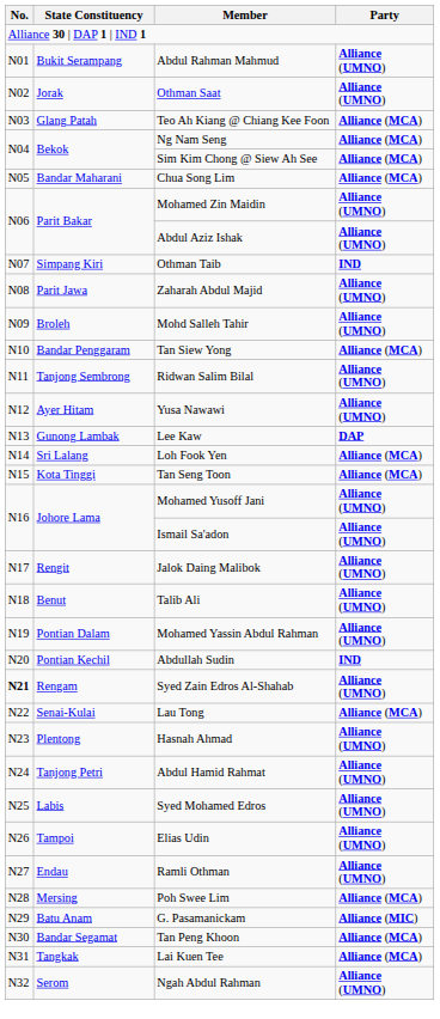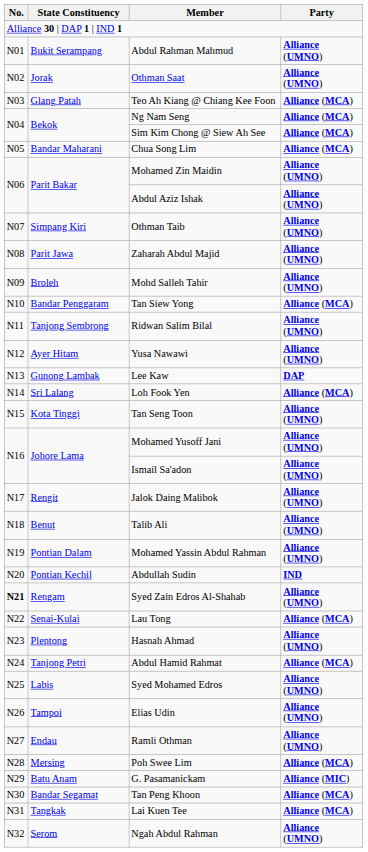Othman Taib | Party: IND -> Alliance (UMNO)
Tan Seng Toon | Party: Alliance (MCA) -> Alliance (UMNO)
Abdul Hamid Rahmat | Party: Alliance (UMNO) -> Alliance (MCA)
